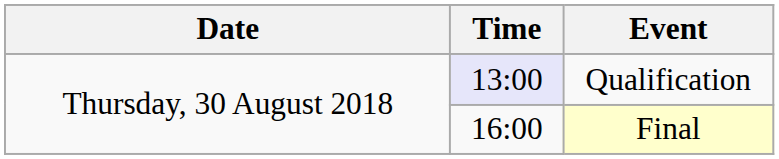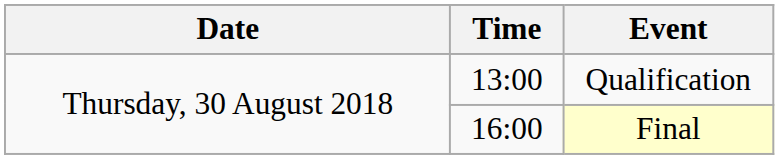Qualification | Time: lavender background -> no background
